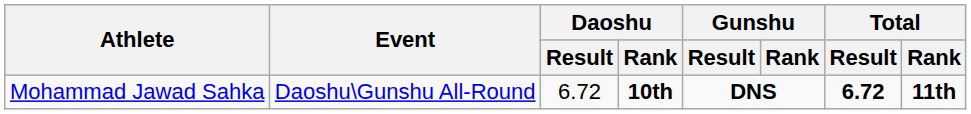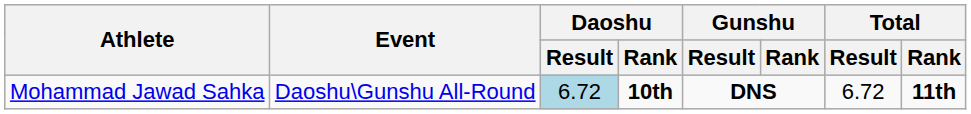row 3 | Daoshu / Result: no background -> lightblue background
row 3 | Total / Result: bold -> normal
